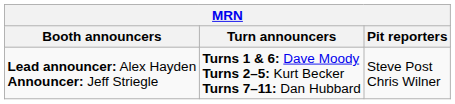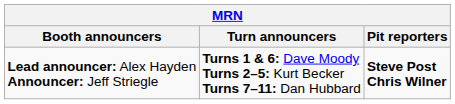Lead announcer: Alex Hayden Announcer: Jeff Striegle | Pit reporters: normal -> bold
